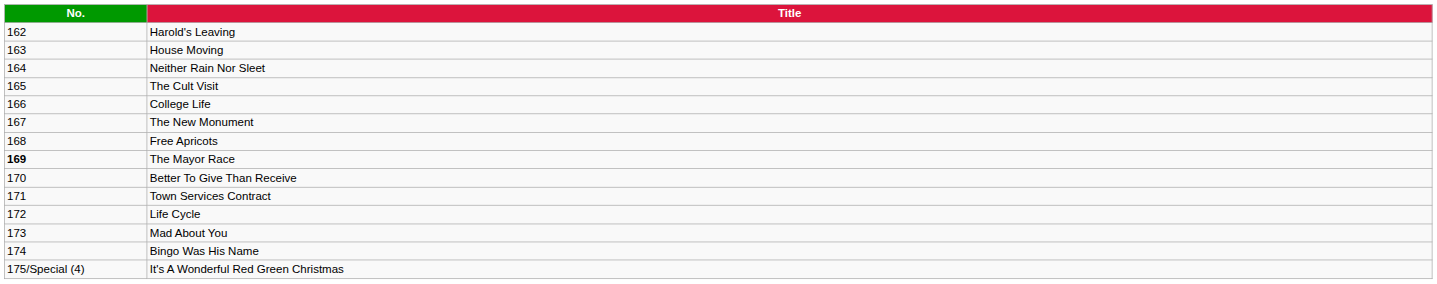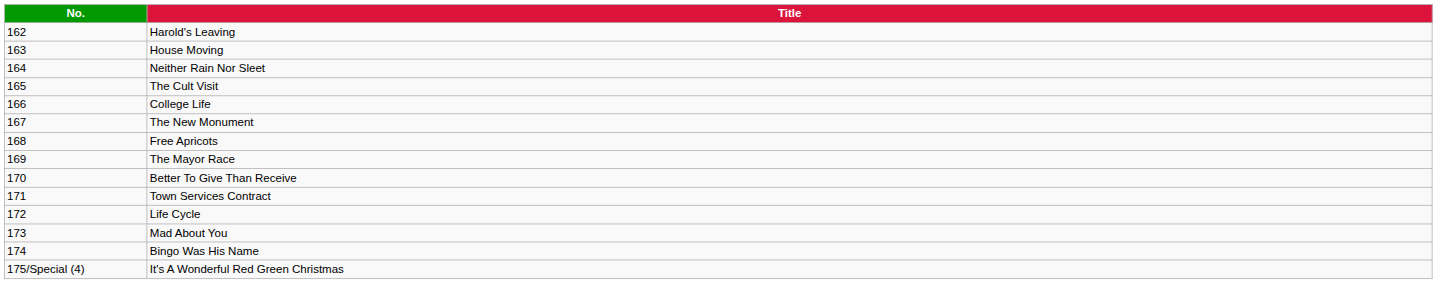The Mayor Race | No.: bold -> normal
